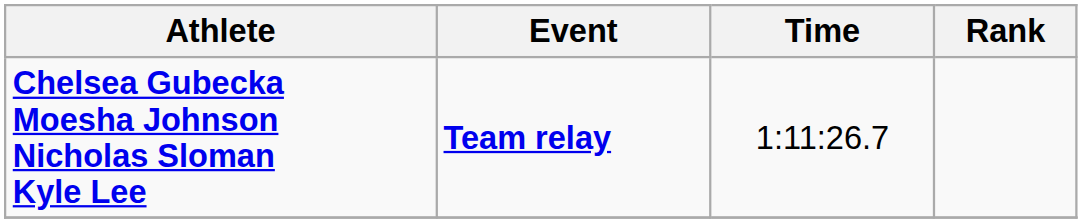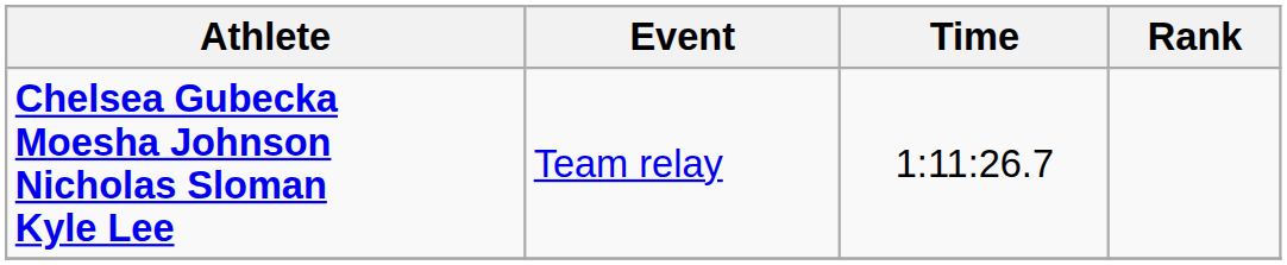Chelsea Gubecka Moesha Johnson Nicholas Sloman Kyle Lee | Event: bold -> normal
